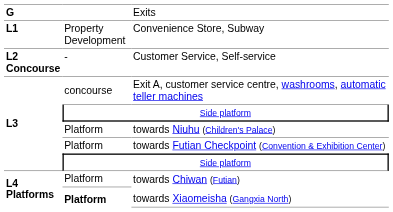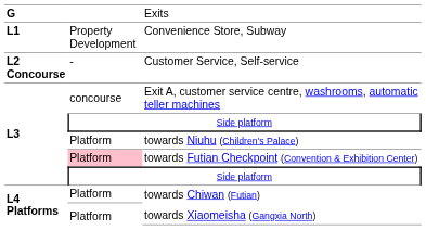towards Futian Checkpoint (Convention & Exhibition Center) | column 2: no background -> pink background
towards Xiaomeisha (Gangxia North) | column 2: bold -> normal
